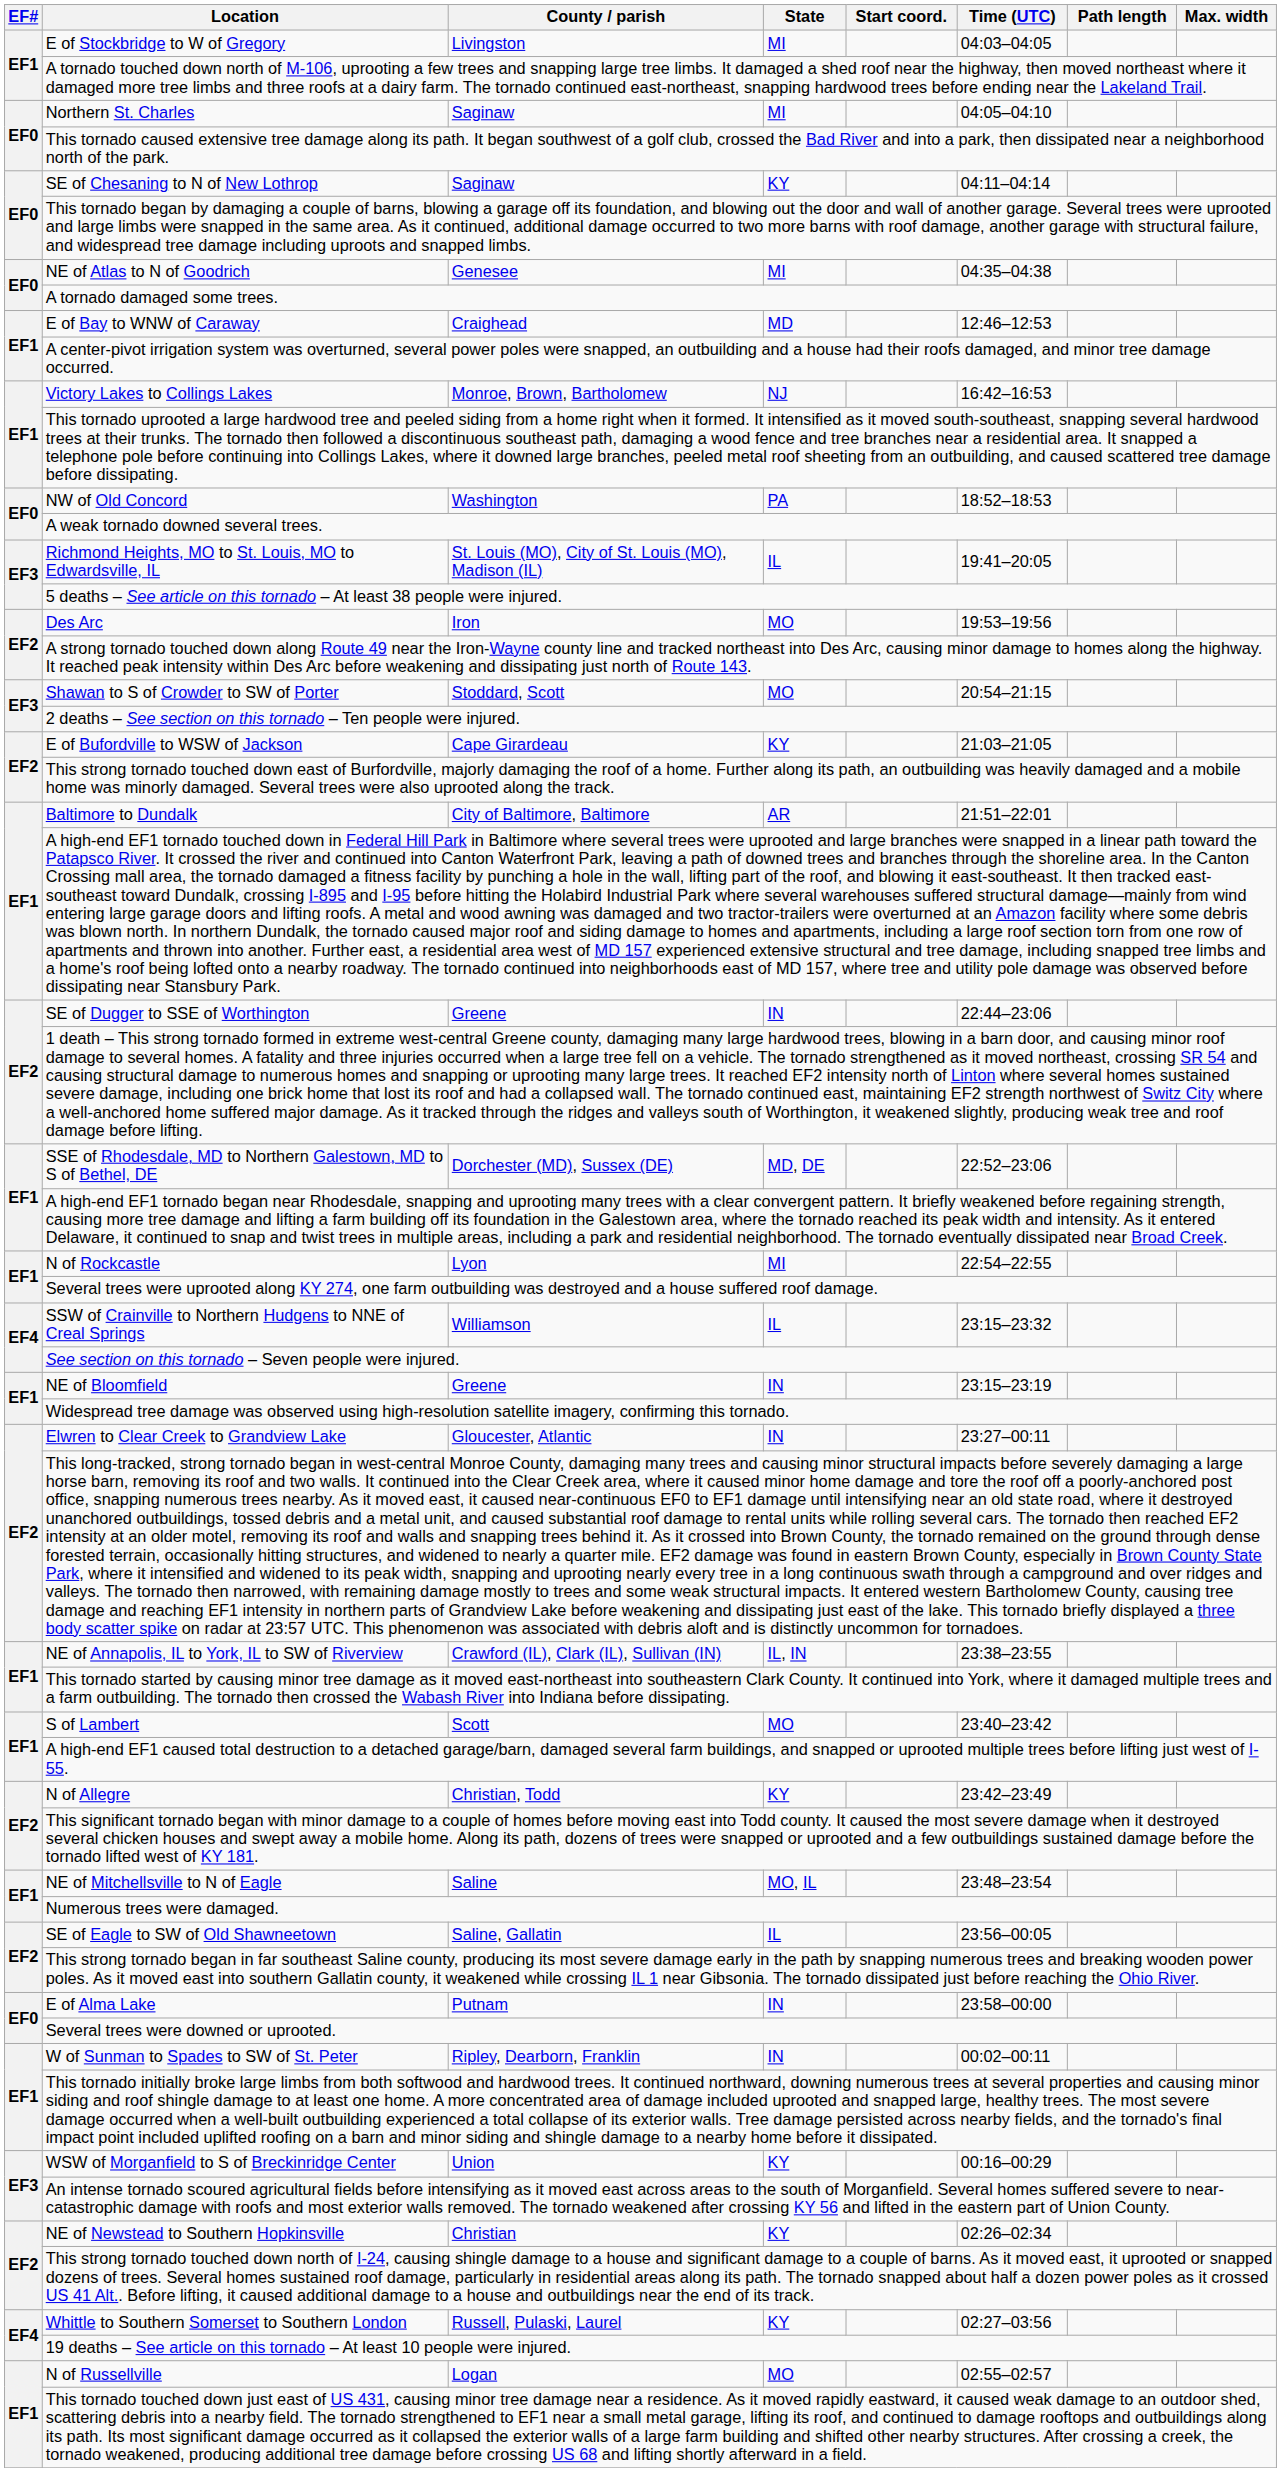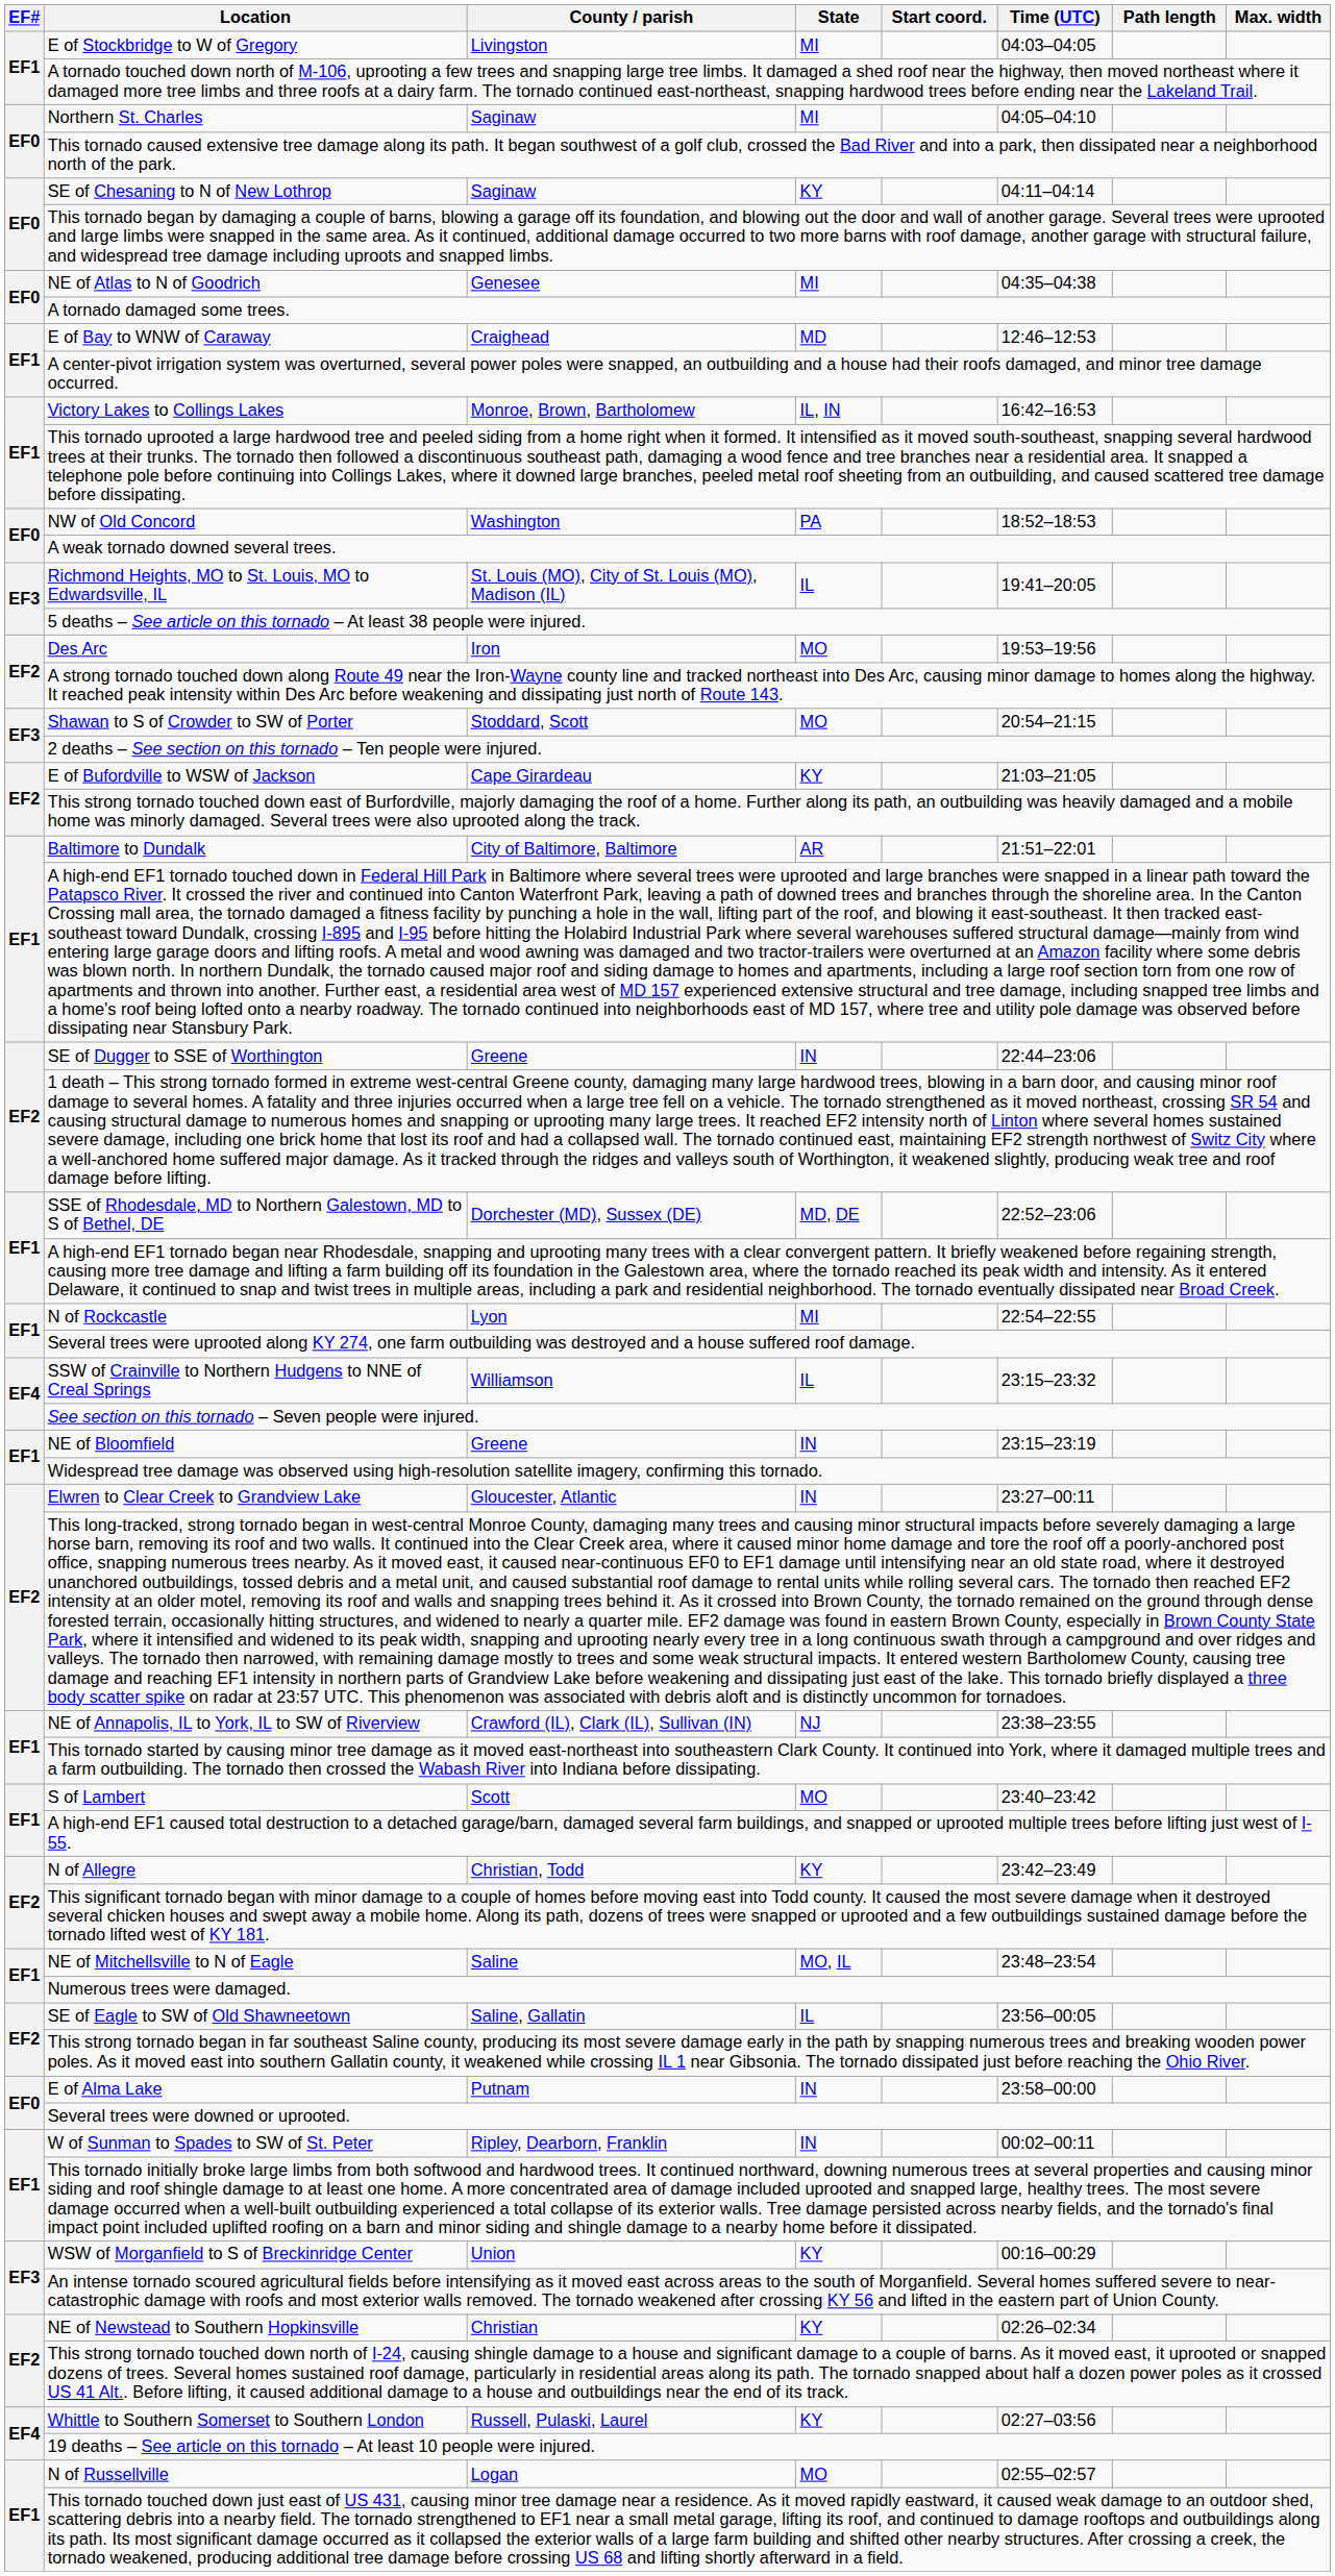Victory Lakes to Collings Lakes | State: NJ -> IL, IN
NE of Annapolis, IL to York, IL to SW of Riverview | State: IL, IN -> NJ
